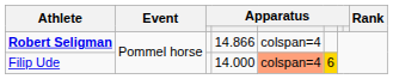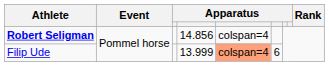Robert Seligman | column 4: 14.866 -> 14.856
Filip Ude | column 4: 14.000 -> 13.999
Filip Ude | column 6: gold background -> no background
